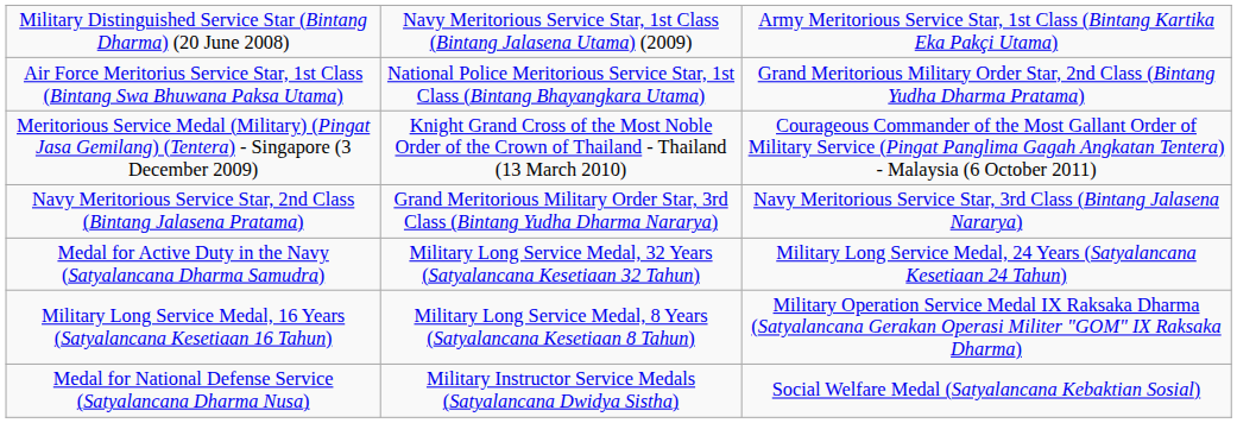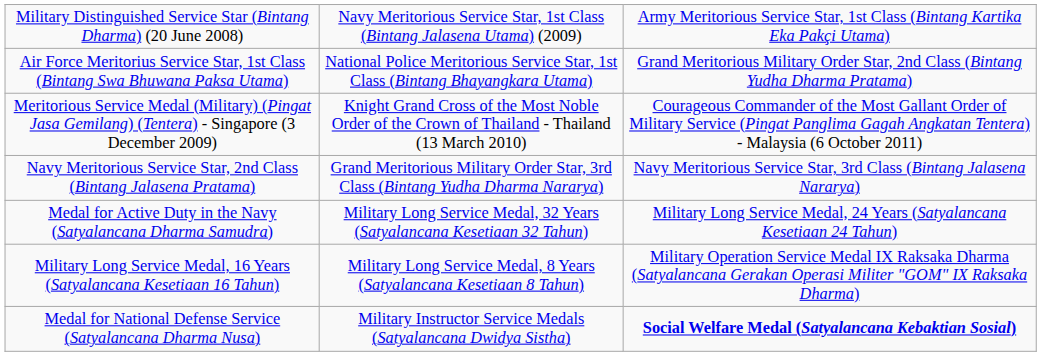row 7 | column 3: normal -> bold
